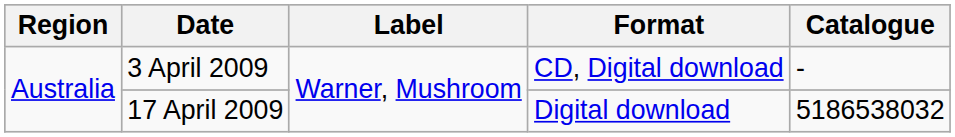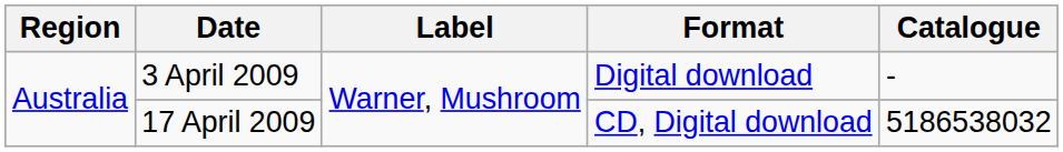3 April 2009 | Format: CD, Digital download -> Digital download
17 April 2009 | Format: Digital download -> CD, Digital download
